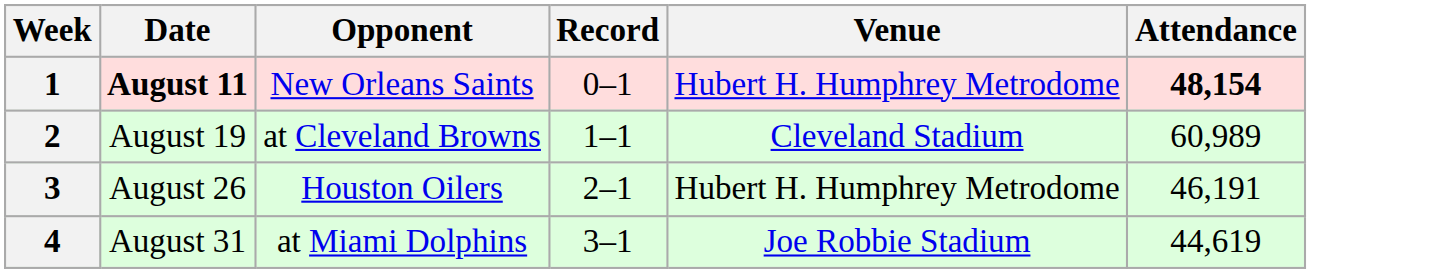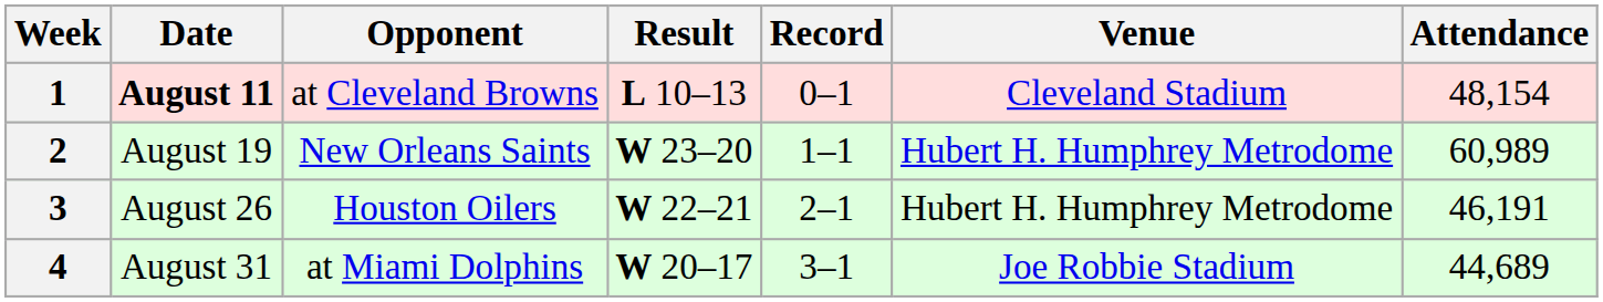+ column: Result | L 10–13 | W 23–20 | W 22–21 | W 20–17
1 | Opponent: New Orleans Saints -> at Cleveland Browns
1 | Venue: Hubert H. Humphrey Metrodome -> Cleveland Stadium
1 | Attendance: bold -> normal
2 | Opponent: at Cleveland Browns -> New Orleans Saints
2 | Venue: Cleveland Stadium -> Hubert H. Humphrey Metrodome
4 | Attendance: 44,619 -> 44,689
